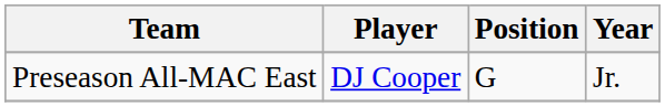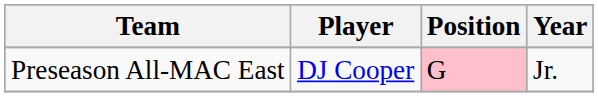row 2 | Position: no background -> pink background
